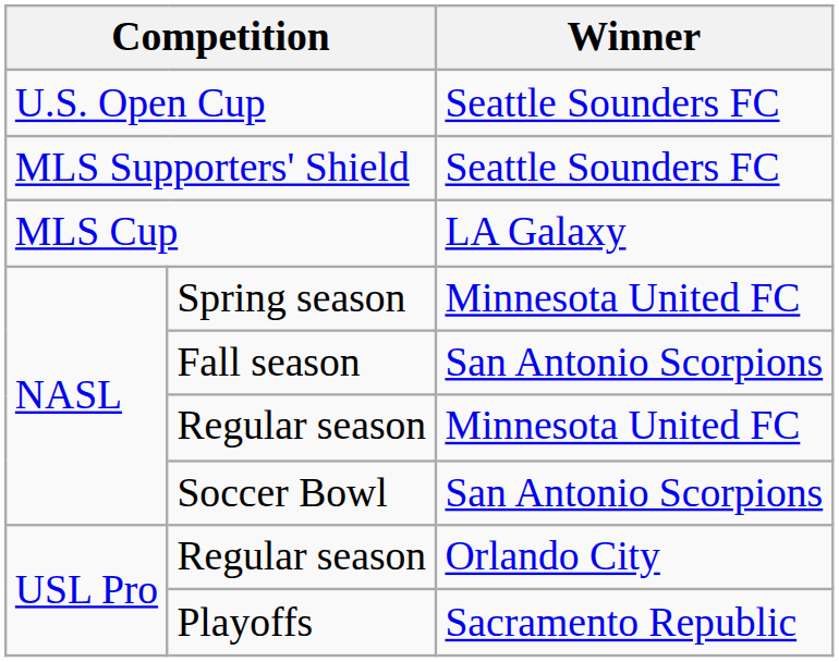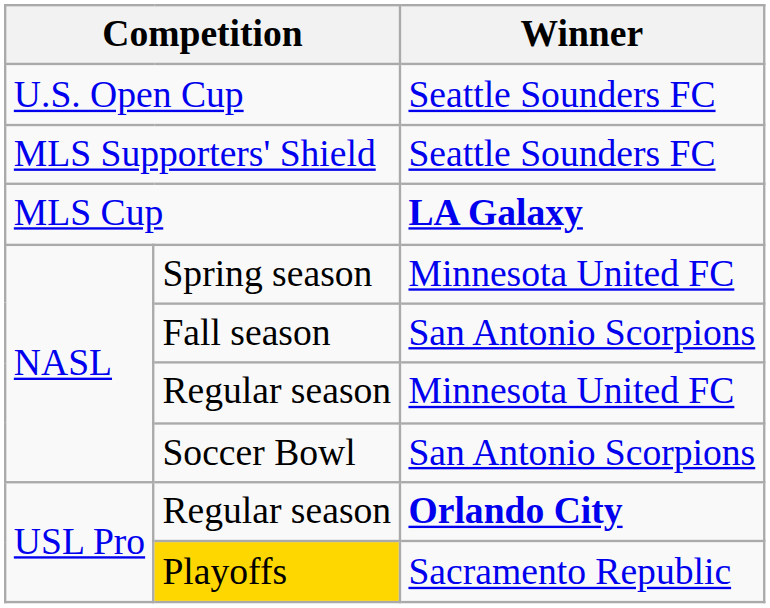MLS Cup | Winner: normal -> bold
Regular season / Orlando City | Winner: normal -> bold
Playoffs | column 2: no background -> gold background
